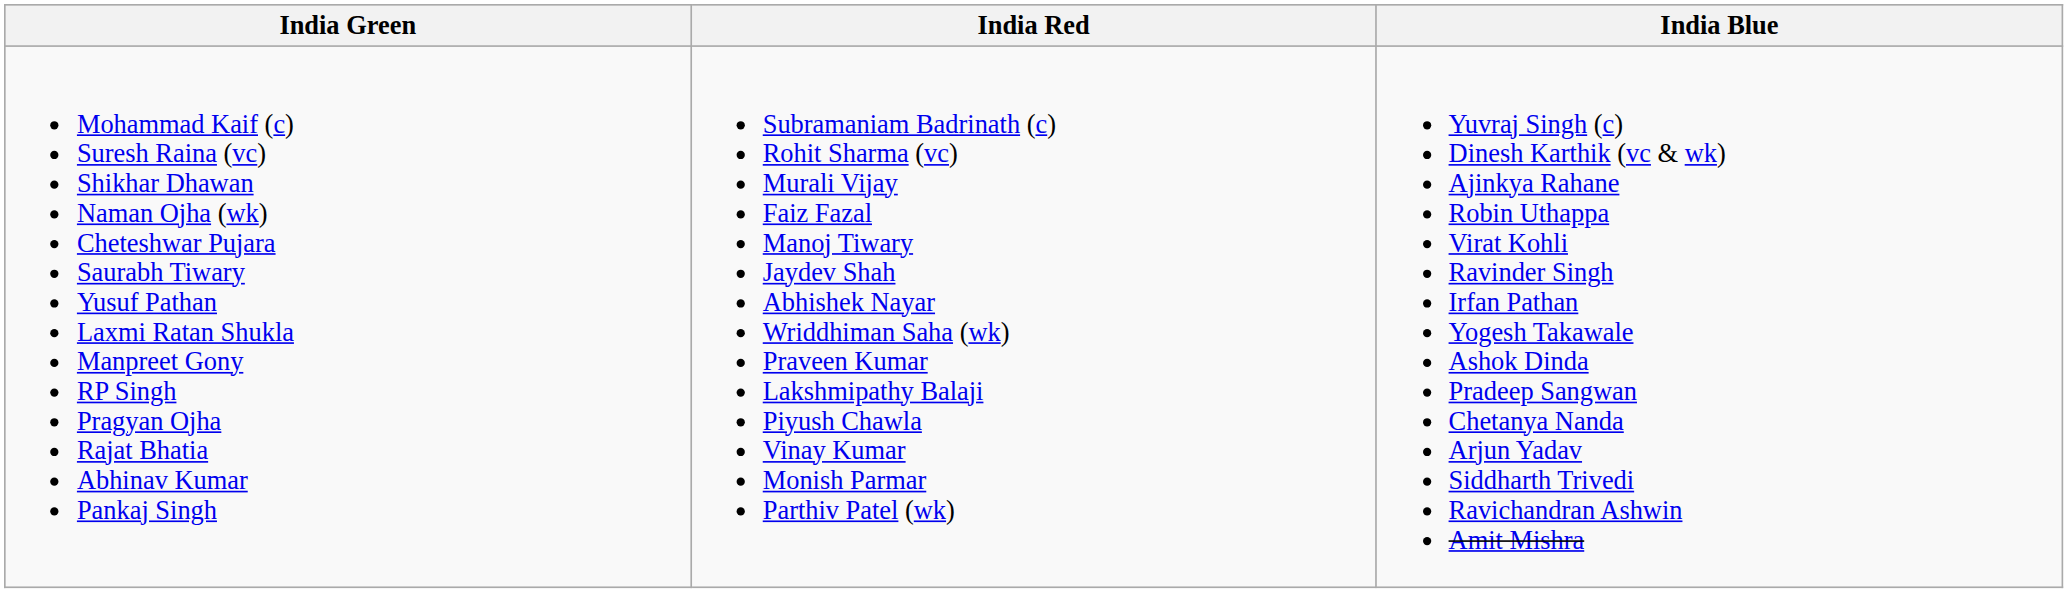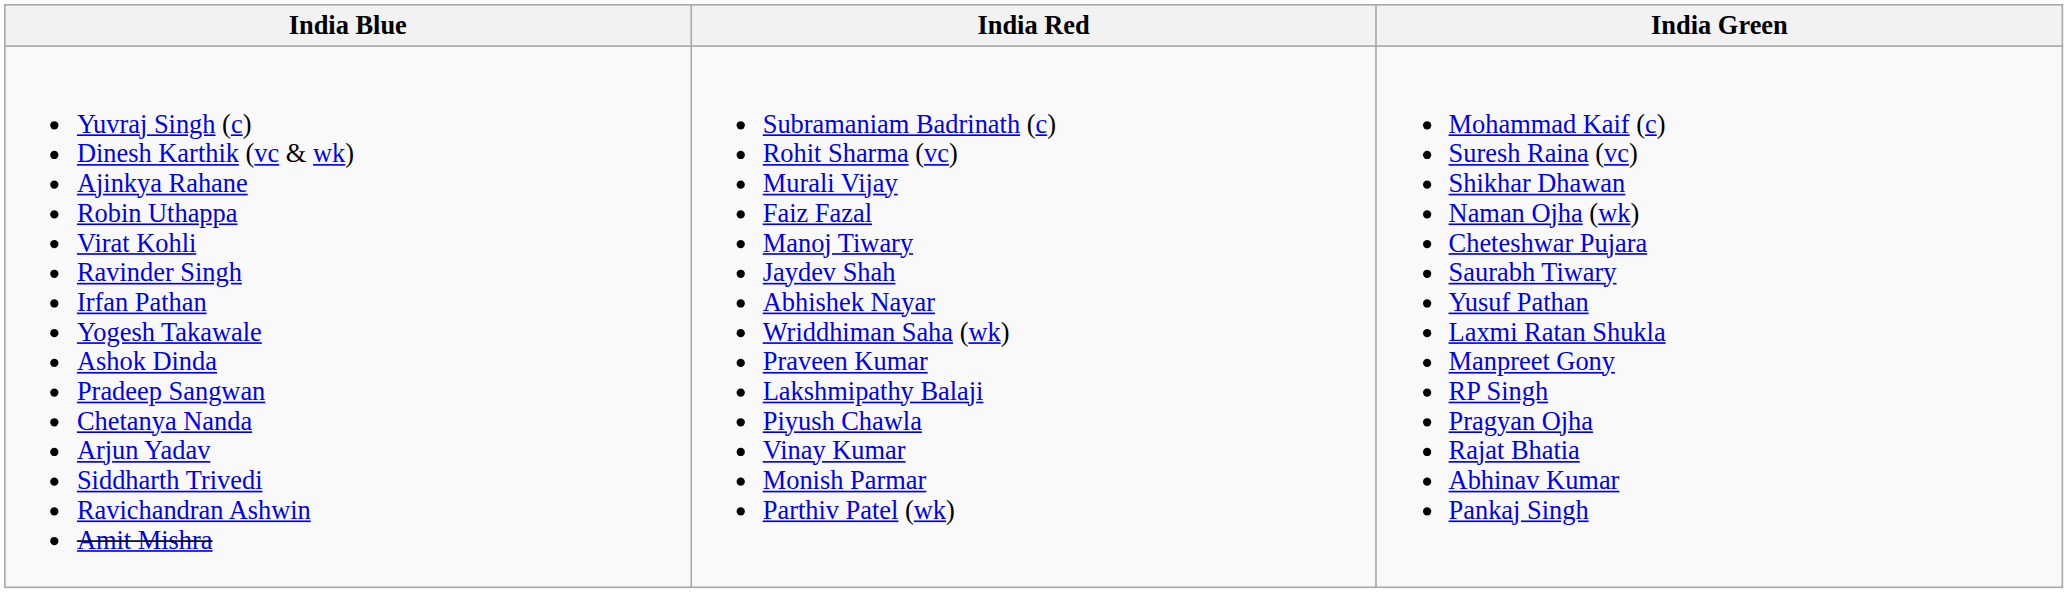columns swapped: India Blue <-> India Green
